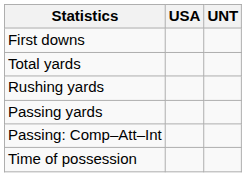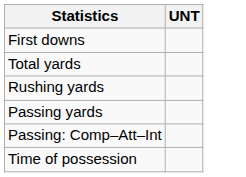- column: USA
